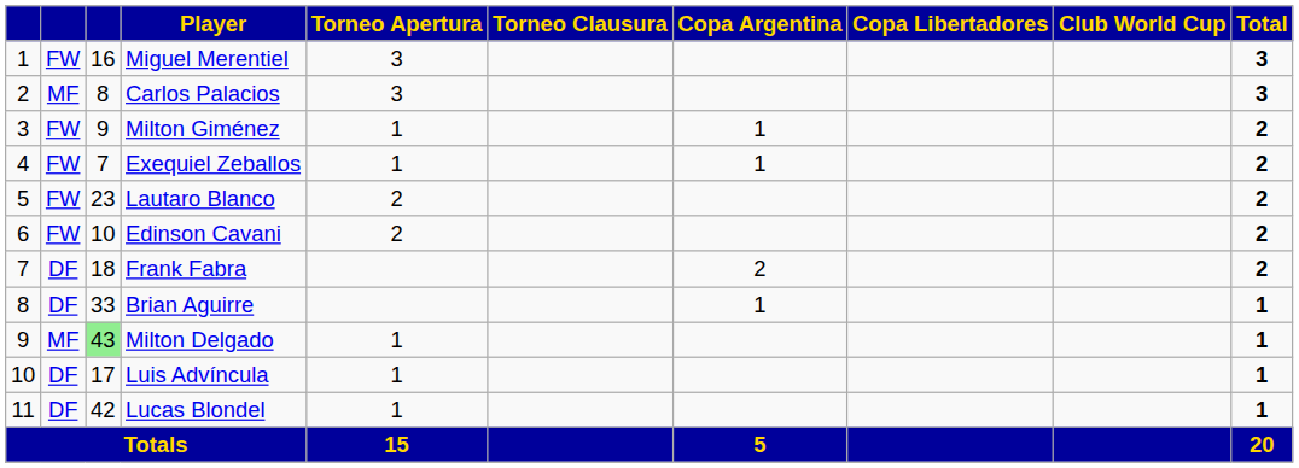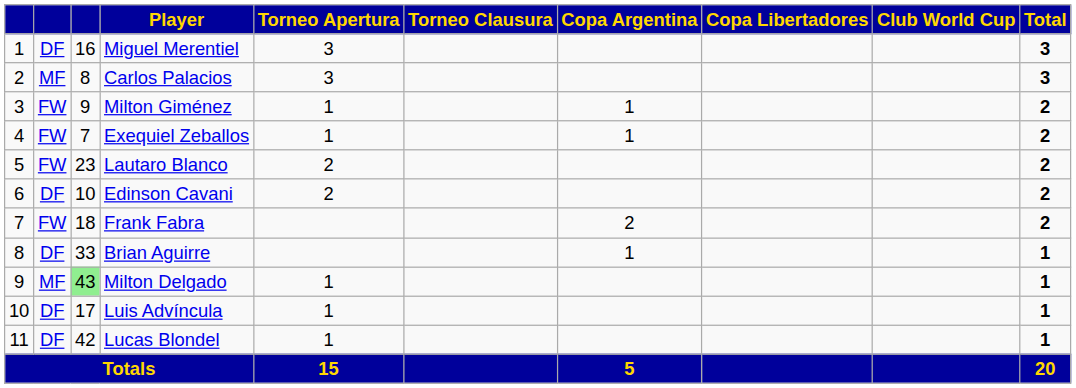Miguel Merentiel | column 2: FW -> DF
Edinson Cavani | column 2: FW -> DF
Frank Fabra | column 2: DF -> FW
